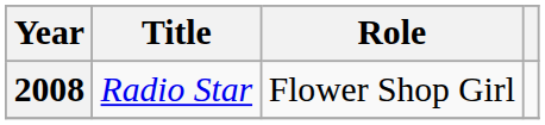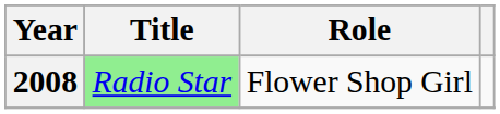2008 | Title: no background -> lightgreen background
